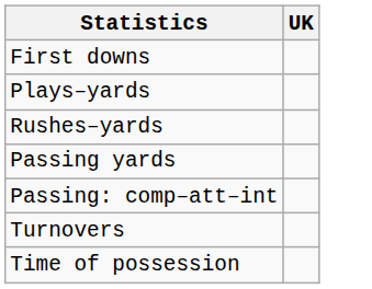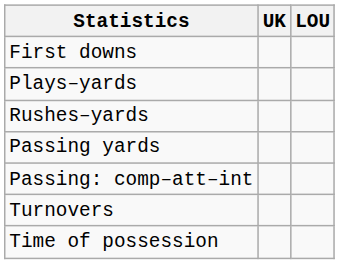+ column: LOU
